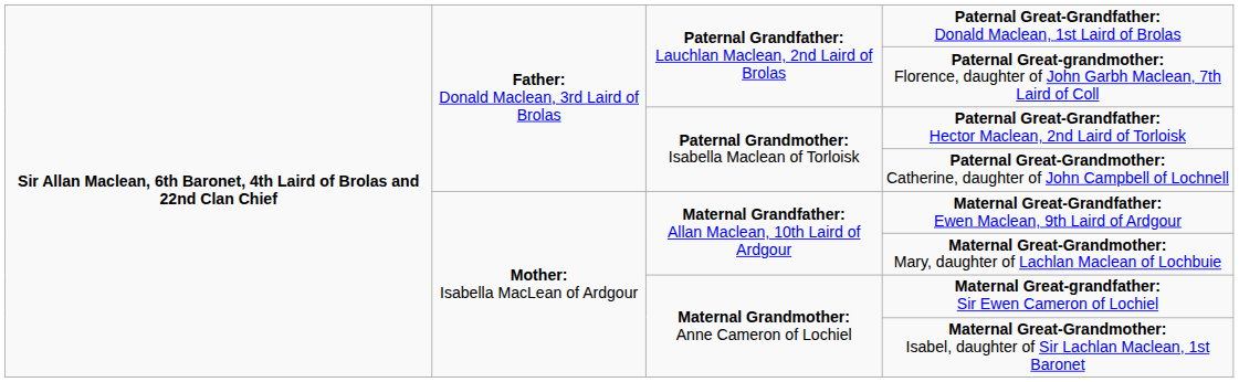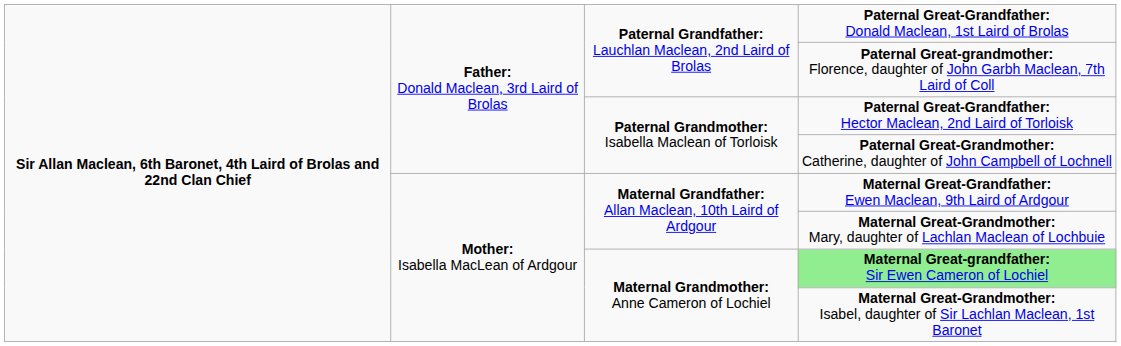Maternal Great-grandfather: Sir Ewen Cameron of Lochiel | column 4: no background -> lightgreen background
